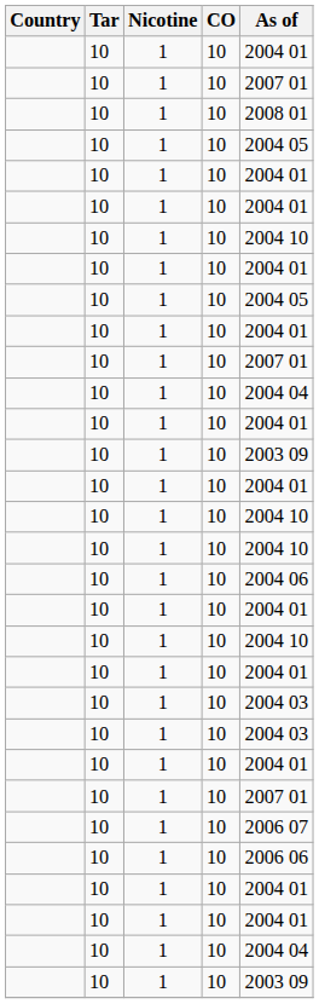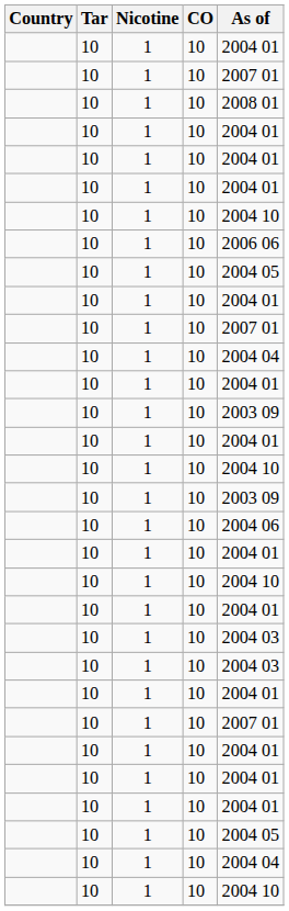row 5 | As of: 2004 05 -> 2004 01
row 9 | As of: 2004 01 -> 2006 06
row 18 | As of: 2004 10 -> 2003 09
row 27 | As of: 2006 07 -> 2004 01
row 28 | As of: 2006 06 -> 2004 01
row 30 | As of: 2004 01 -> 2004 05
row 32 | As of: 2003 09 -> 2004 10
